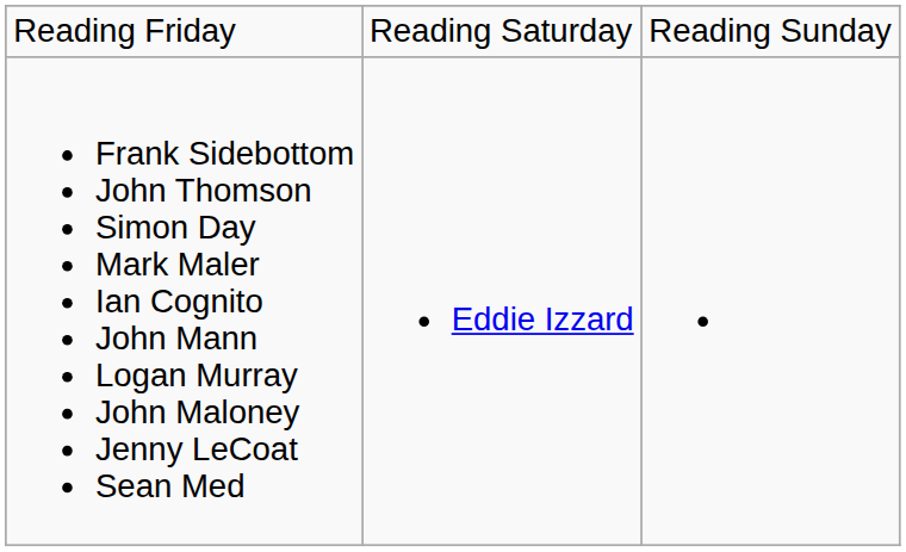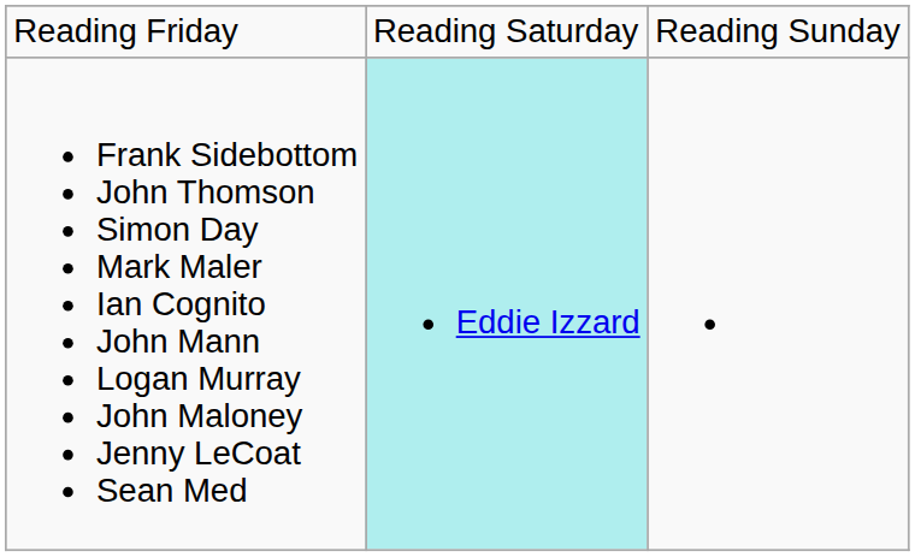row 2 | column 2: no background -> paleturquoise background
